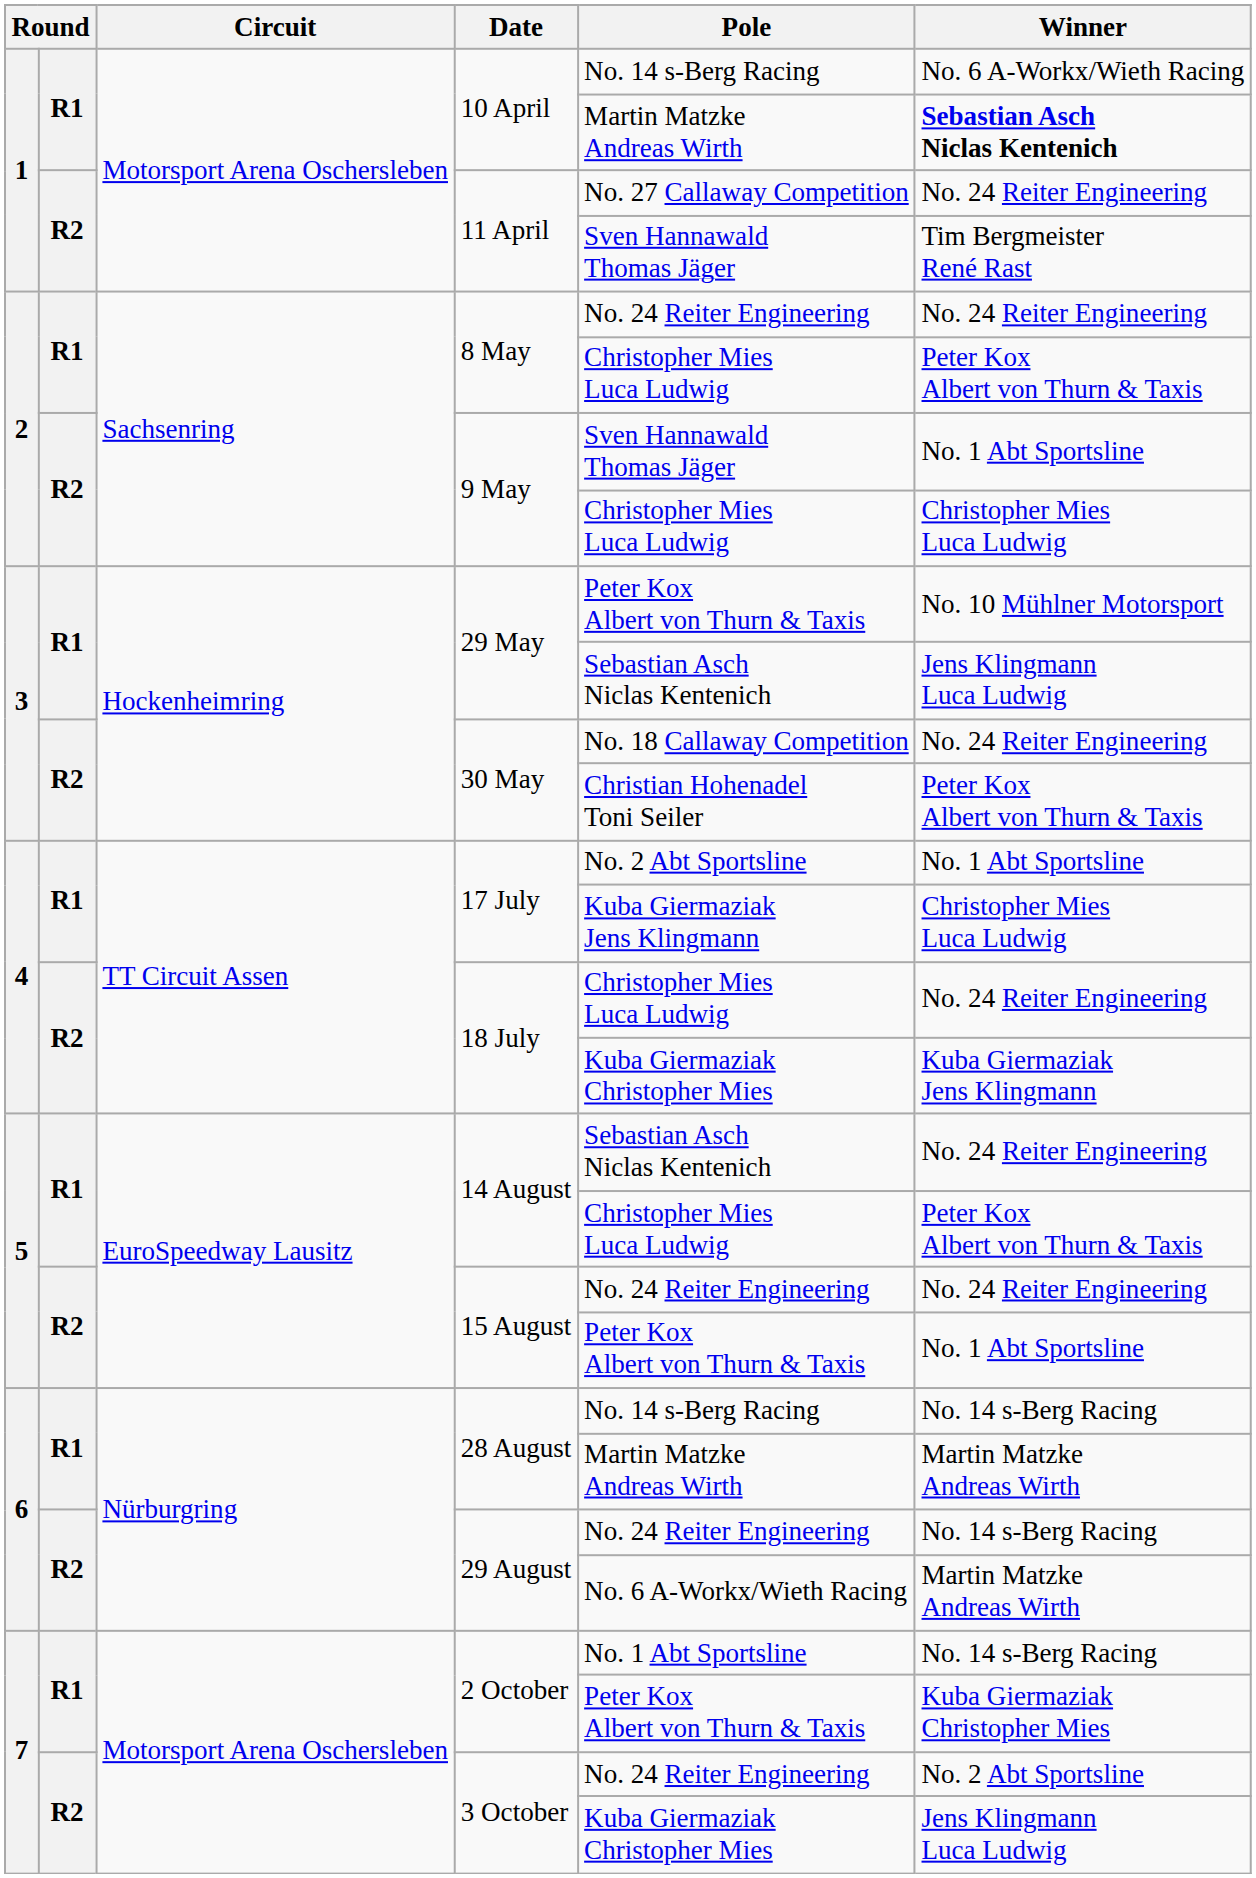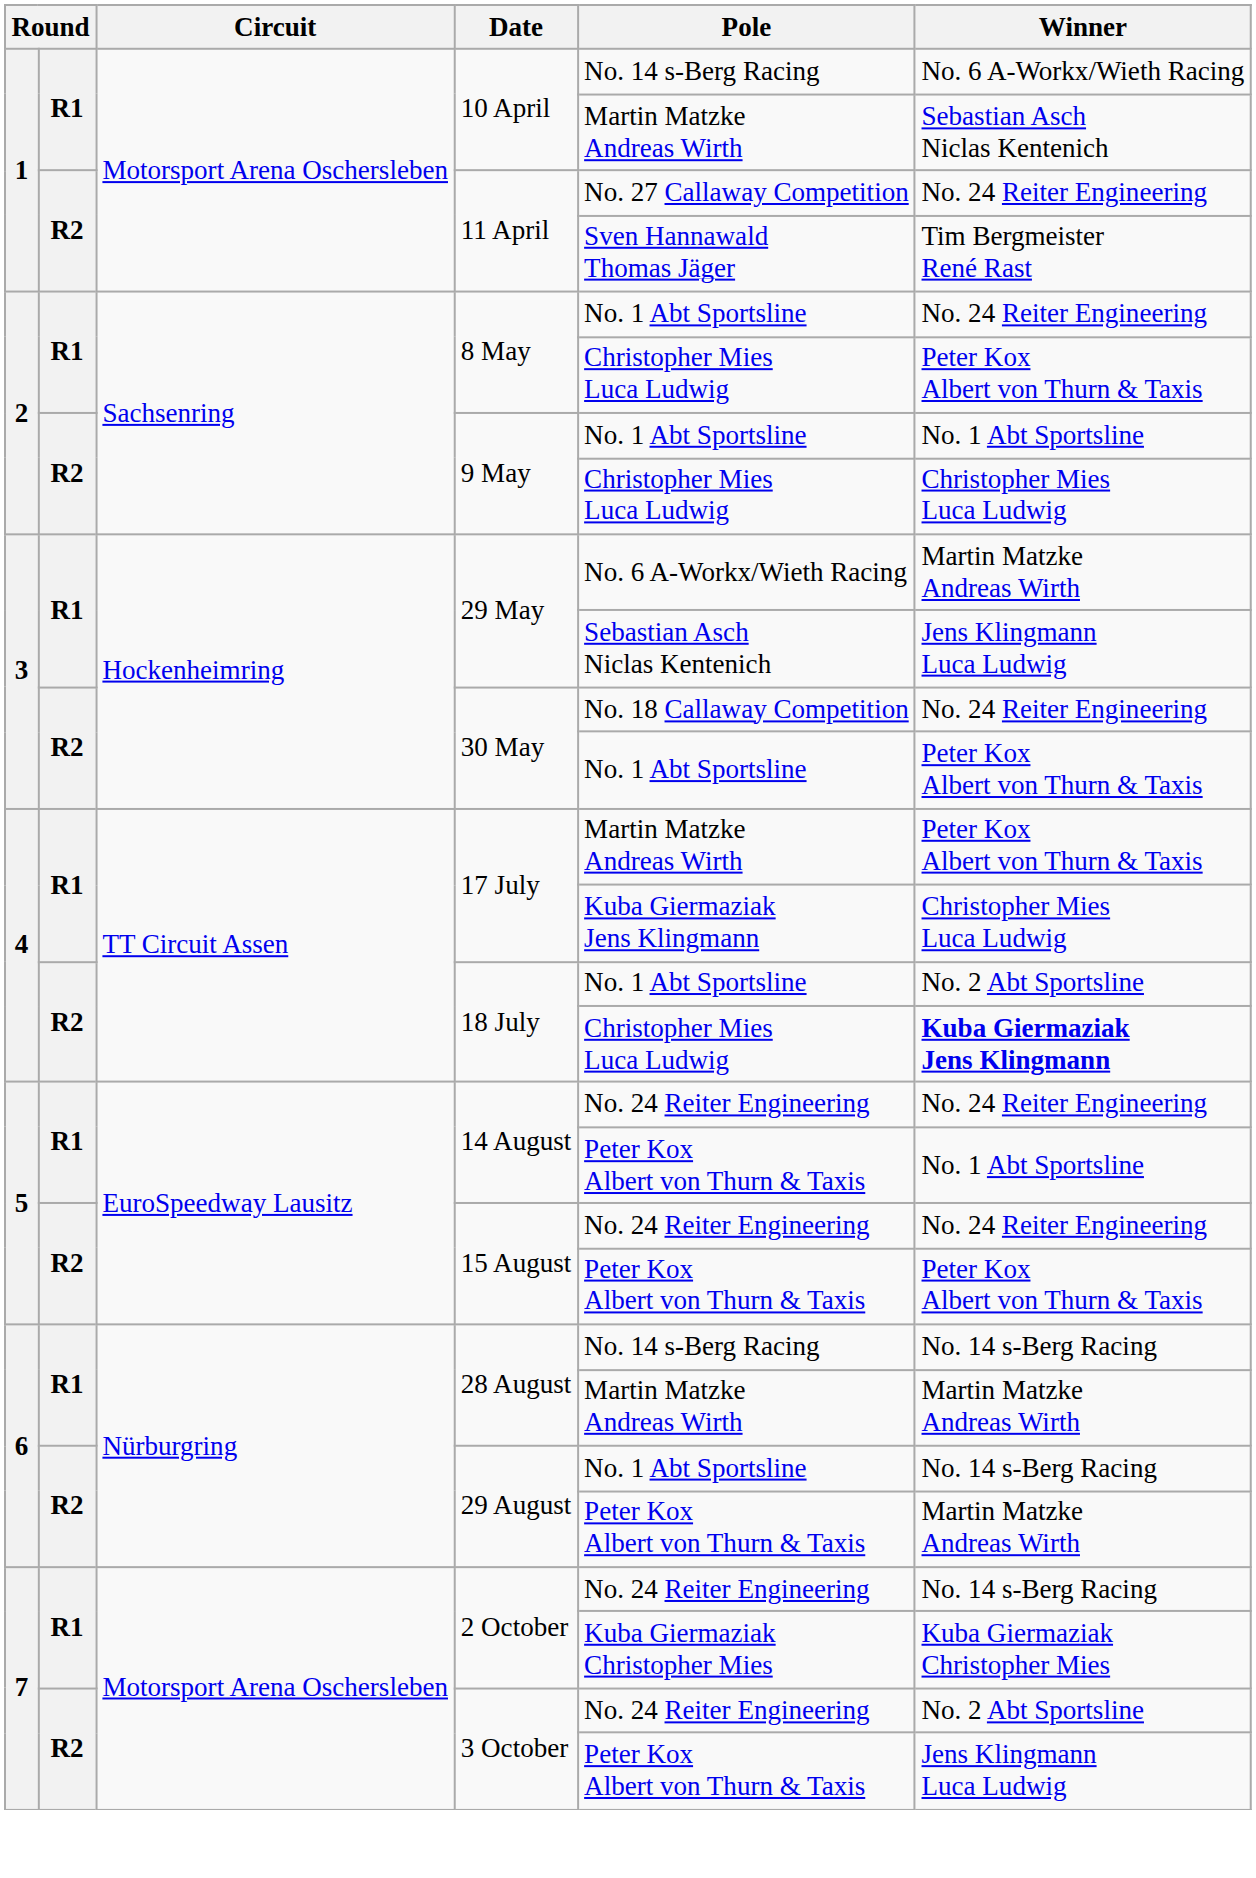row 3 | Winner: bold -> normal
row 6 | Pole: No. 24 Reiter Engineering -> No. 1 Abt Sportsline
row 8 | Pole: Sven Hannawald Thomas Jäger -> No. 1 Abt Sportsline
row 10 | Pole: Peter Kox Albert von Thurn & Taxis -> No. 6 A-Workx/Wieth Racing
row 10 | Winner: No. 10 Mühlner Motorsport -> Martin Matzke Andreas Wirth
row 13 | Pole: Christian Hohenadel Toni Seiler -> No. 1 Abt Sportsline
row 14 | Pole: No. 2 Abt Sportsline -> Martin Matzke Andreas Wirth
row 14 | Winner: No. 1 Abt Sportsline -> Peter Kox Albert von Thurn & Taxis
row 16 | Pole: Christopher Mies Luca Ludwig -> No. 1 Abt Sportsline
row 16 | Winner: No. 24 Reiter Engineering -> No. 2 Abt Sportsline
row 17 | Pole: Kuba Giermaziak Christopher Mies -> Christopher Mies Luca Ludwig
row 17 | Winner: normal -> bold
row 18 | Pole: Sebastian Asch Niclas Kentenich -> No. 24 Reiter Engineering
row 19 | Pole: Christopher Mies Luca Ludwig -> Peter Kox Albert von Thurn & Taxis
row 19 | Winner: Peter Kox Albert von Thurn & Taxis -> No. 1 Abt Sportsline
row 21 | Winner: No. 1 Abt Sportsline -> Peter Kox Albert von Thurn & Taxis
row 24 | Pole: No. 24 Reiter Engineering -> No. 1 Abt Sportsline
row 25 | Pole: No. 6 A-Workx/Wieth Racing -> Peter Kox Albert von Thurn & Taxis
row 26 | Pole: No. 1 Abt Sportsline -> No. 24 Reiter Engineering
row 27 | Pole: Peter Kox Albert von Thurn & Taxis -> Kuba Giermaziak Christopher Mies
row 29 | Pole: Kuba Giermaziak Christopher Mies -> Peter Kox Albert von Thurn & Taxis
